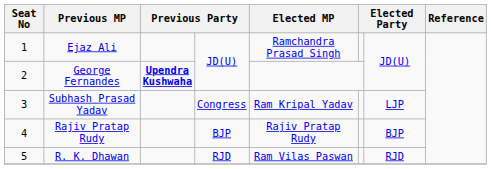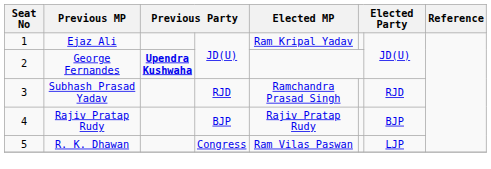Ejaz Ali | Elected MP: Ramchandra Prasad Singh -> Ram Kripal Yadav
Subhash Prasad Yadav | column 4: Congress -> RJD
Subhash Prasad Yadav | Elected MP: Ram Kripal Yadav -> Ramchandra Prasad Singh
Subhash Prasad Yadav | column 7: LJP -> RJD
R. K. Dhawan | column 4: RJD -> Congress
R. K. Dhawan | column 7: RJD -> LJP
